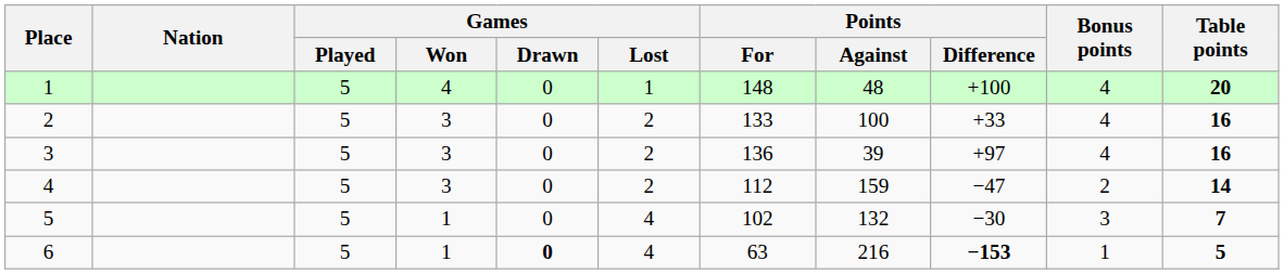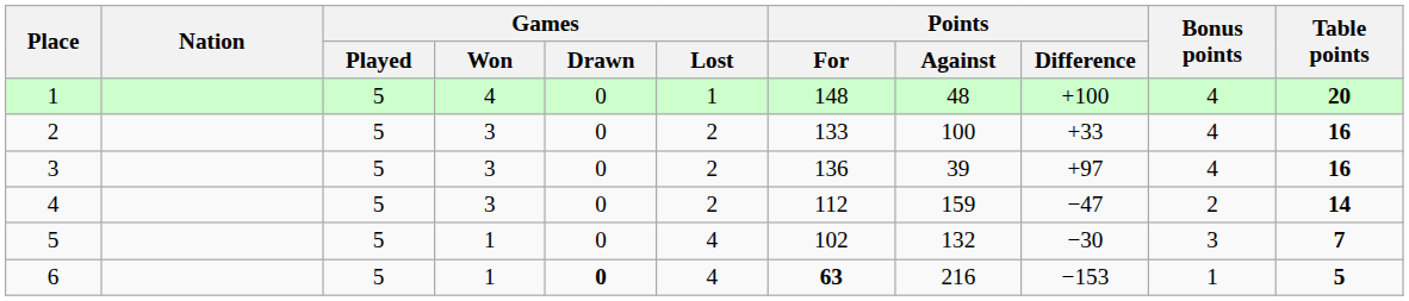6 | Points / For: normal -> bold
6 | Points / Difference: bold -> normal
